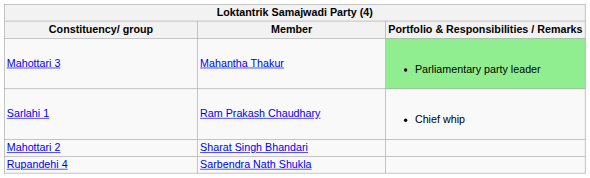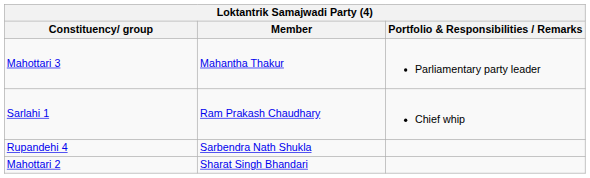Mahottari 3 | Portfolio & Responsibilities / Remarks: lightgreen background -> no background
rows swapped: Mahottari 2 <-> Rupandehi 4
